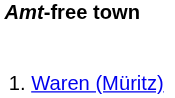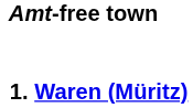row 2 | column 1: normal -> bold
